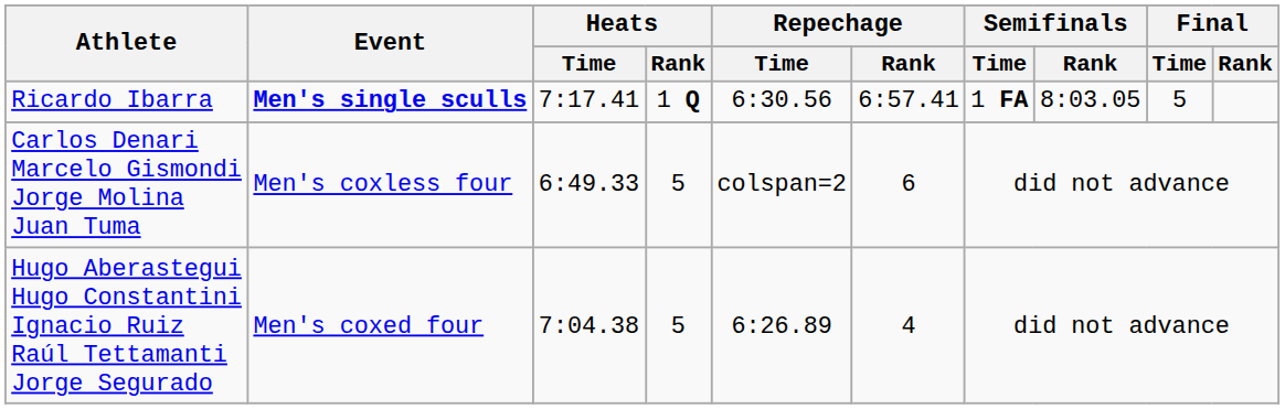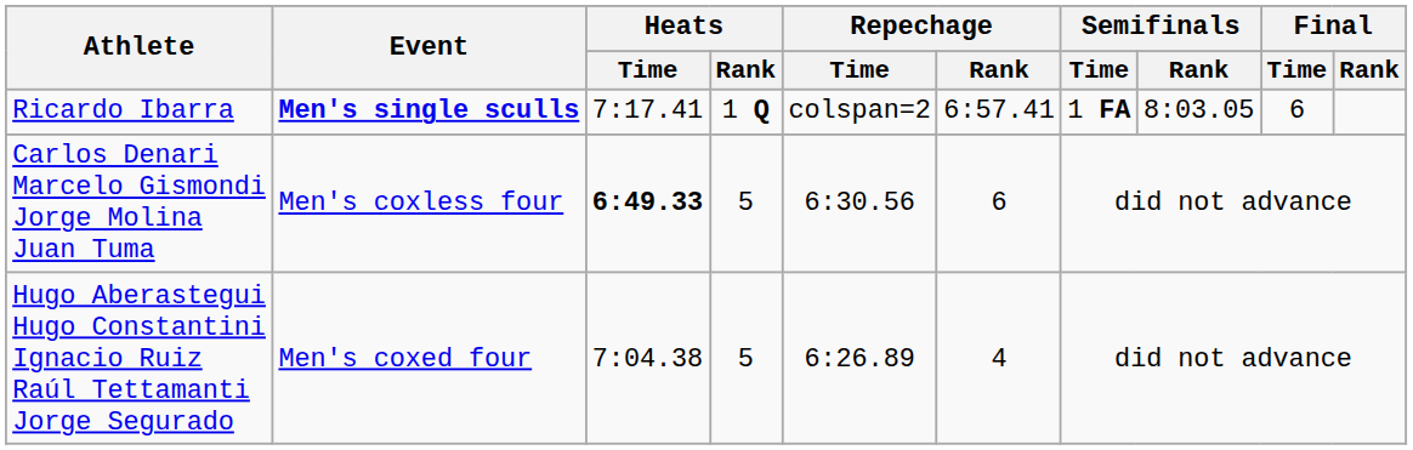Ricardo Ibarra | Repechage / Time: 6:30.56 -> colspan=2
Ricardo Ibarra | Final / Time: 5 -> 6
Carlos Denari Marcelo Gismondi Jorge Molina Juan Tuma | Heats / Time: normal -> bold
Carlos Denari Marcelo Gismondi Jorge Molina Juan Tuma | Repechage / Time: colspan=2 -> 6:30.56
